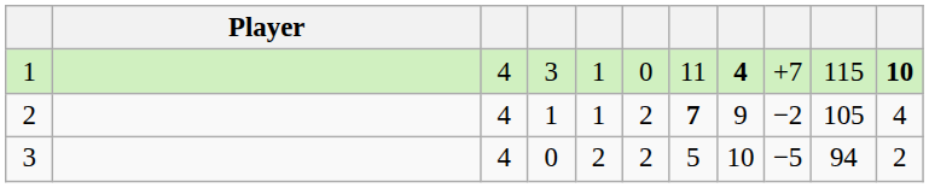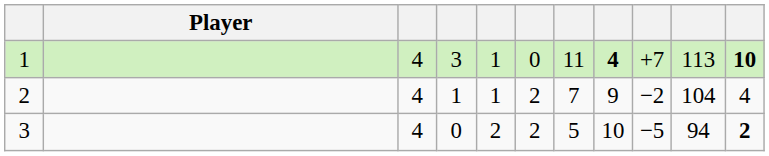row 2 | column 10: 115 -> 113
row 3 | column 7: bold -> normal
row 3 | column 10: 105 -> 104
row 4 | column 11: normal -> bold
